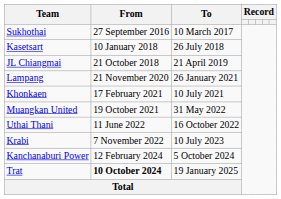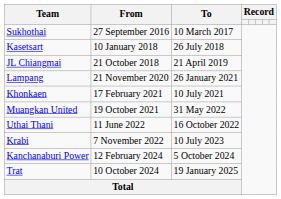Trat | From: bold -> normal
